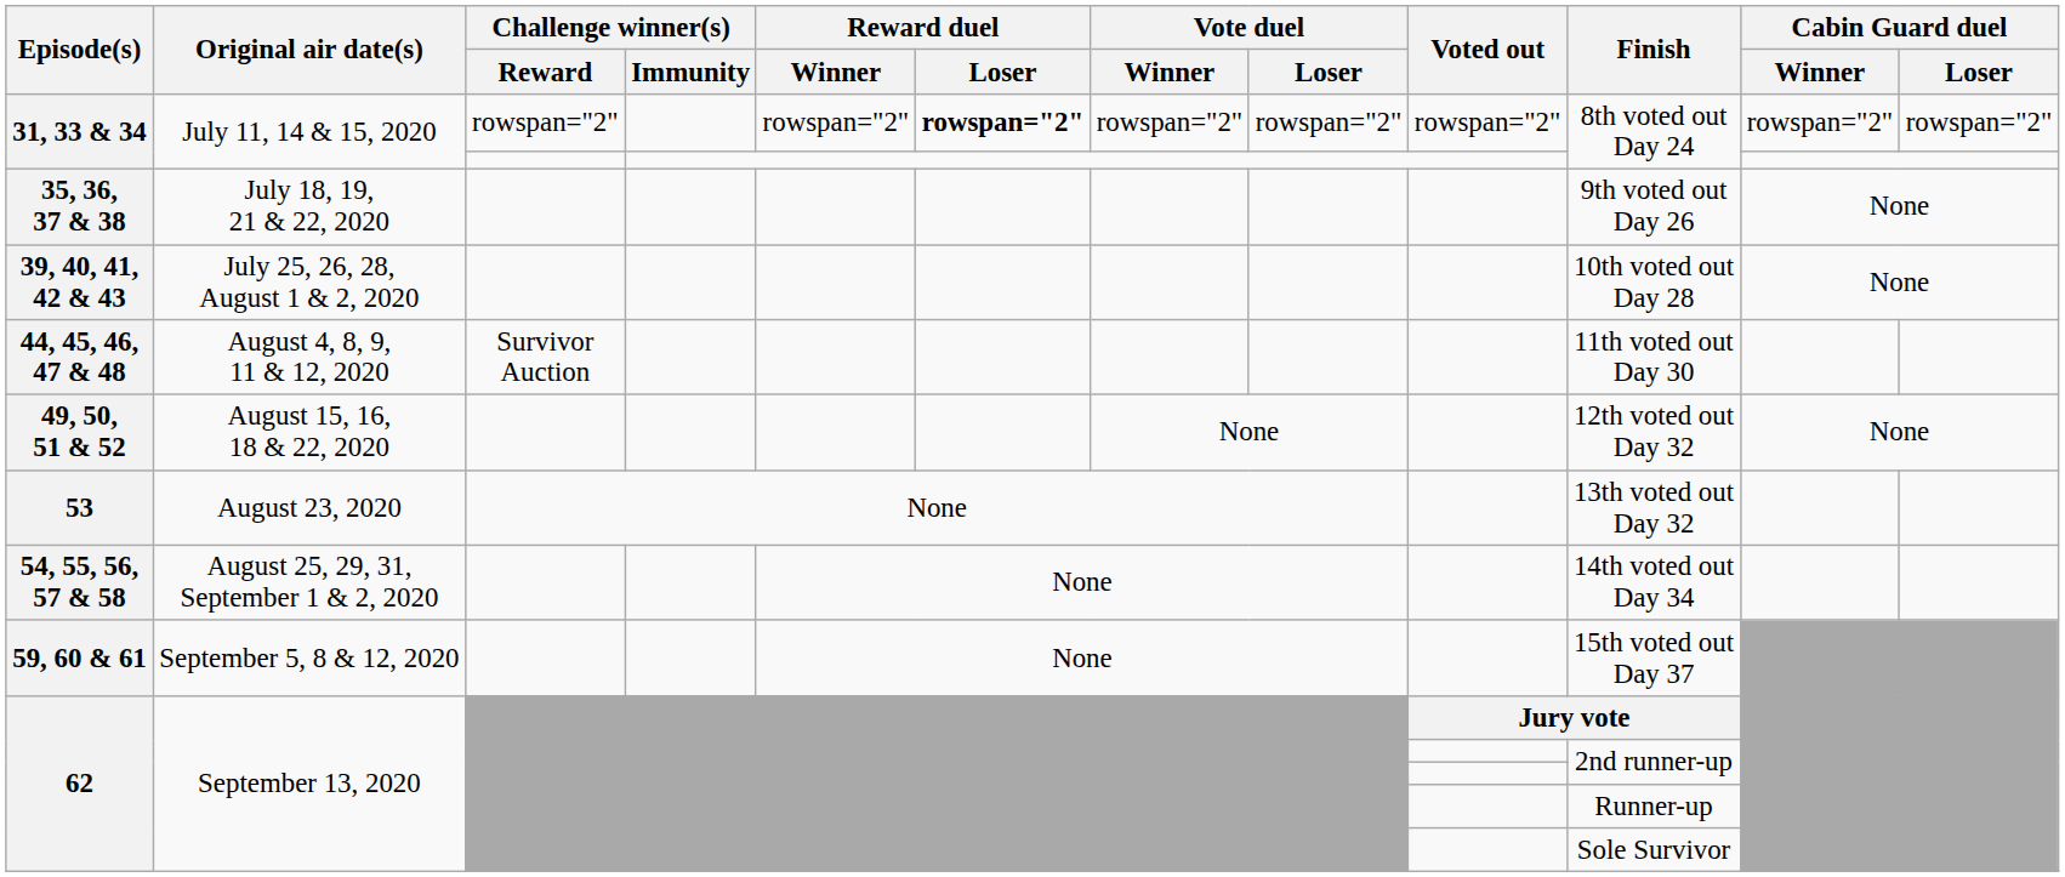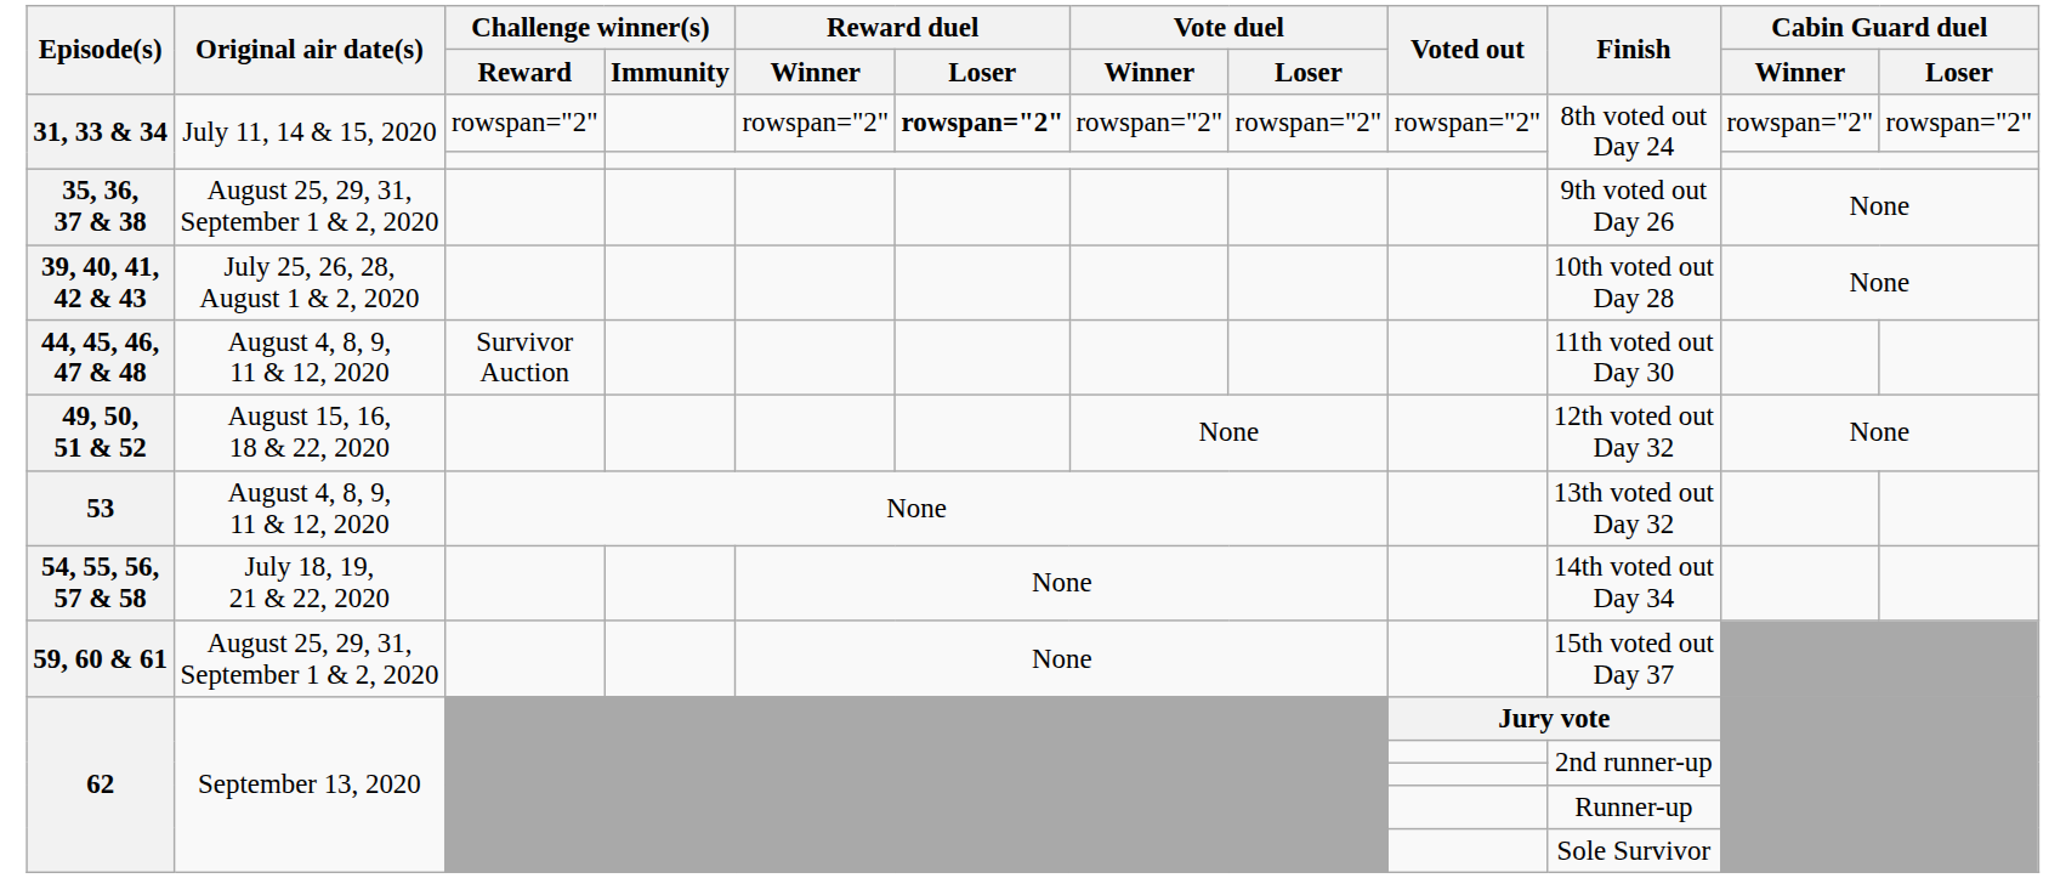35, 36, 37 & 38 | Original air date(s): July 18, 19, 21 & 22, 2020 -> August 25, 29, 31, September 1 & 2, 2020
53 | Original air date(s): August 23, 2020 -> August 4, 8, 9, 11 & 12, 2020
54, 55, 56, 57 & 58 | Original air date(s): August 25, 29, 31, September 1 & 2, 2020 -> July 18, 19, 21 & 22, 2020
59, 60 & 61 | Original air date(s): September 5, 8 & 12, 2020 -> August 25, 29, 31, September 1 & 2, 2020
